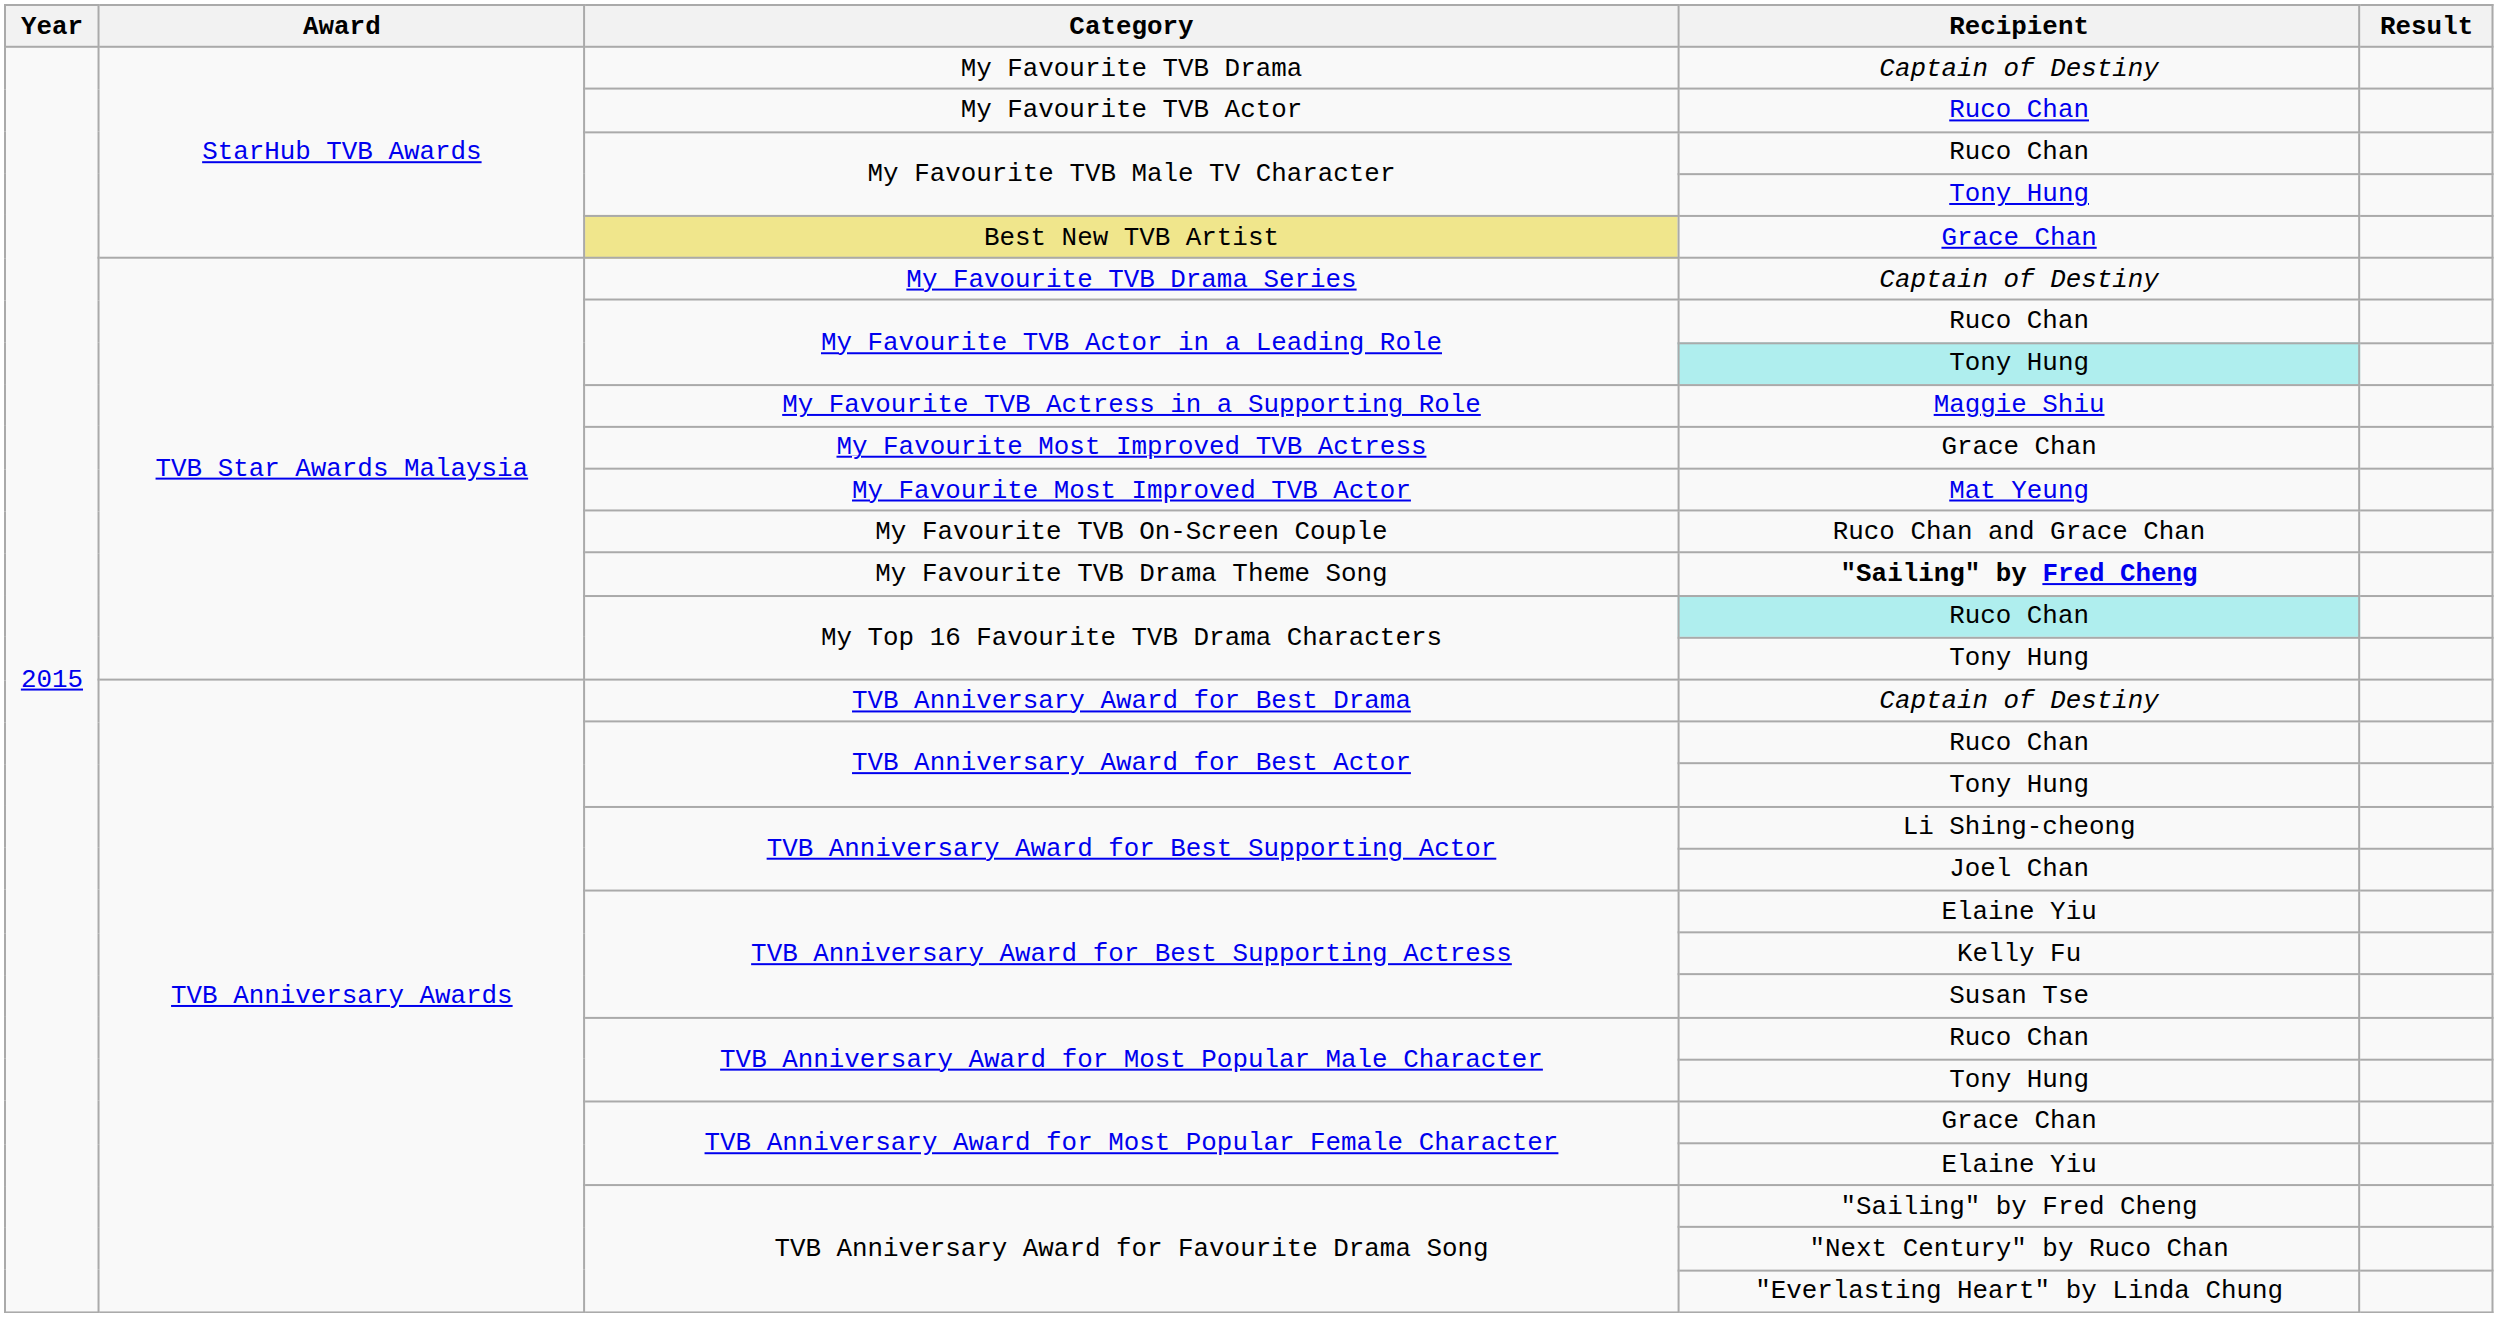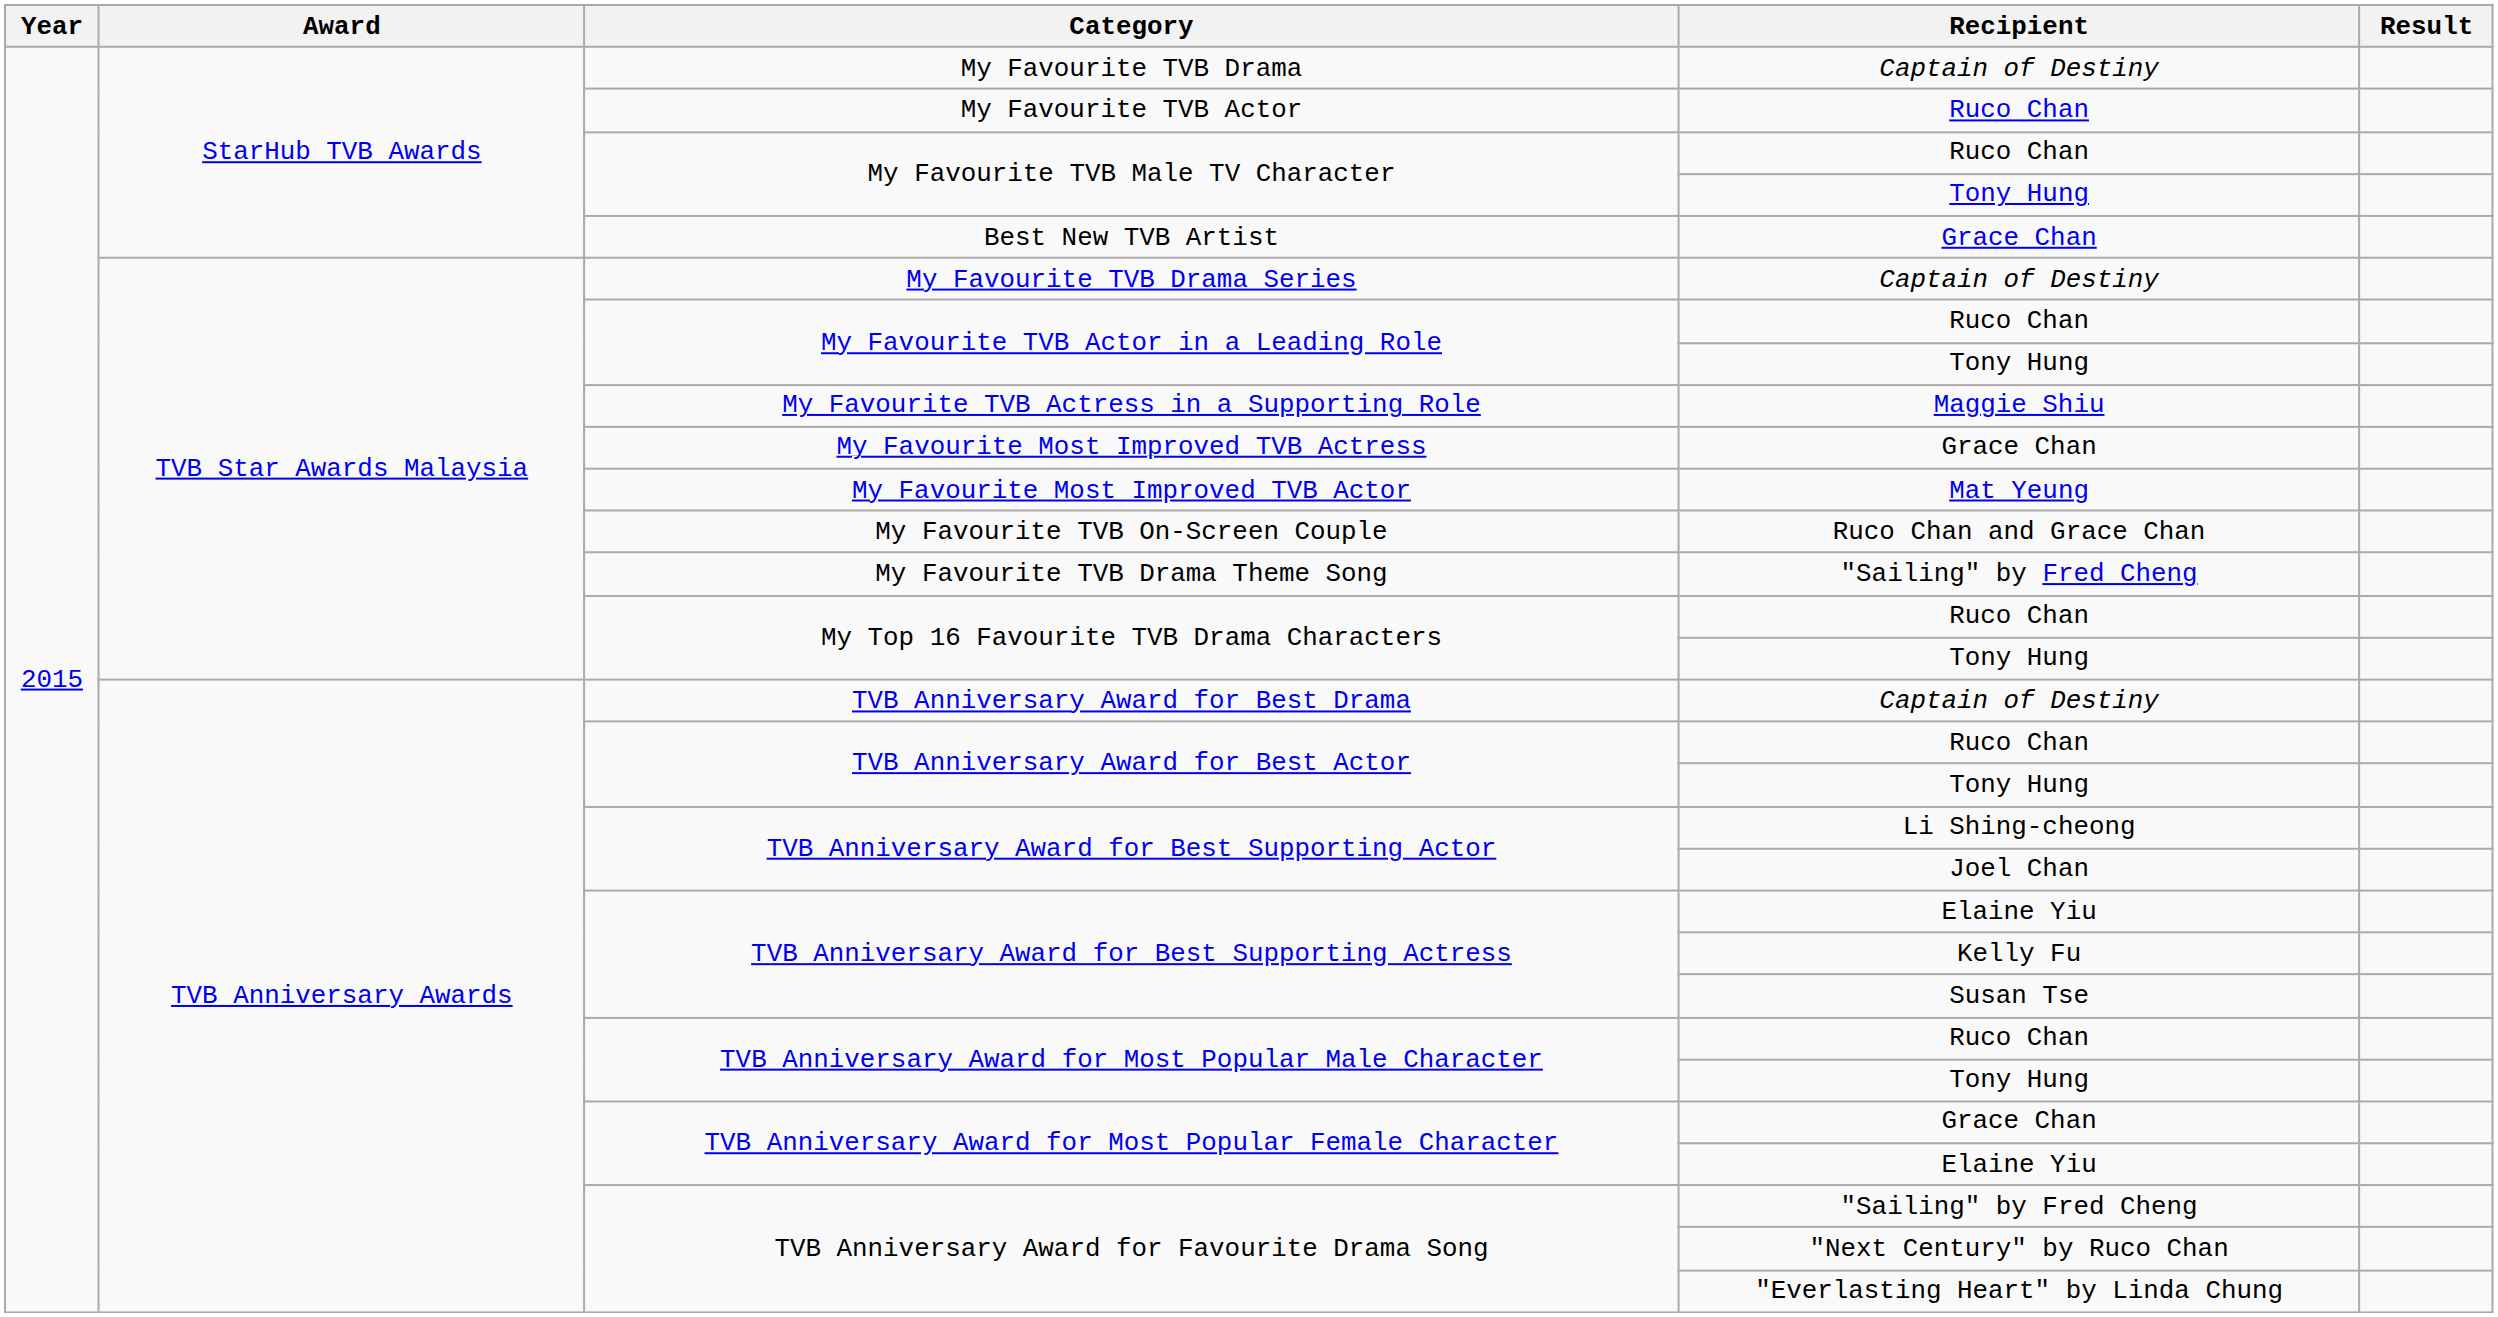Best New TVB Artist | Category: khaki background -> no background
My Favourite TVB Actor in a Leading Role / Tony Hung | Recipient: paleturquoise background -> no background
My Favourite TVB Drama Theme Song | Recipient: bold -> normal
My Top 16 Favourite TVB Drama Characters / Ruco Chan | Recipient: paleturquoise background -> no background
